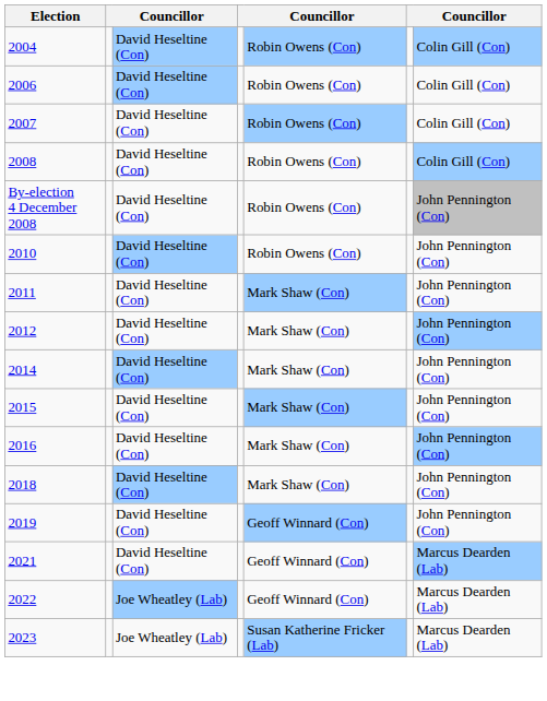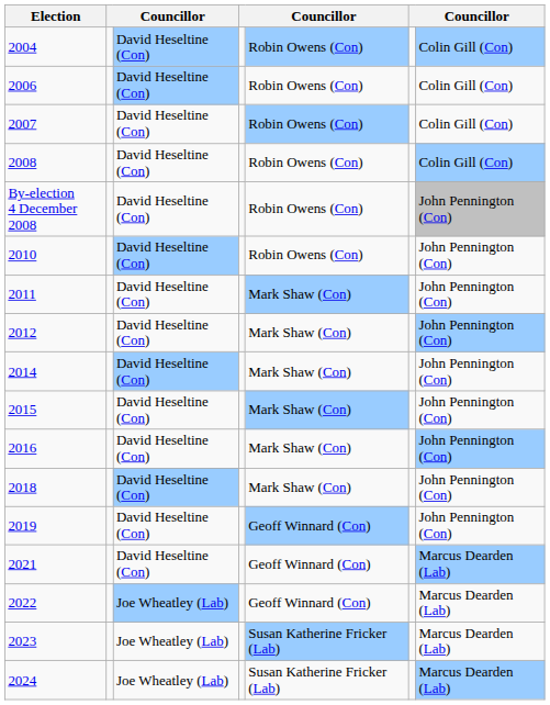+ row: 2024 | Joe Wheatley (Lab) | Susan Katherine Fricker (Lab) | Marcus Dearden (Lab)
